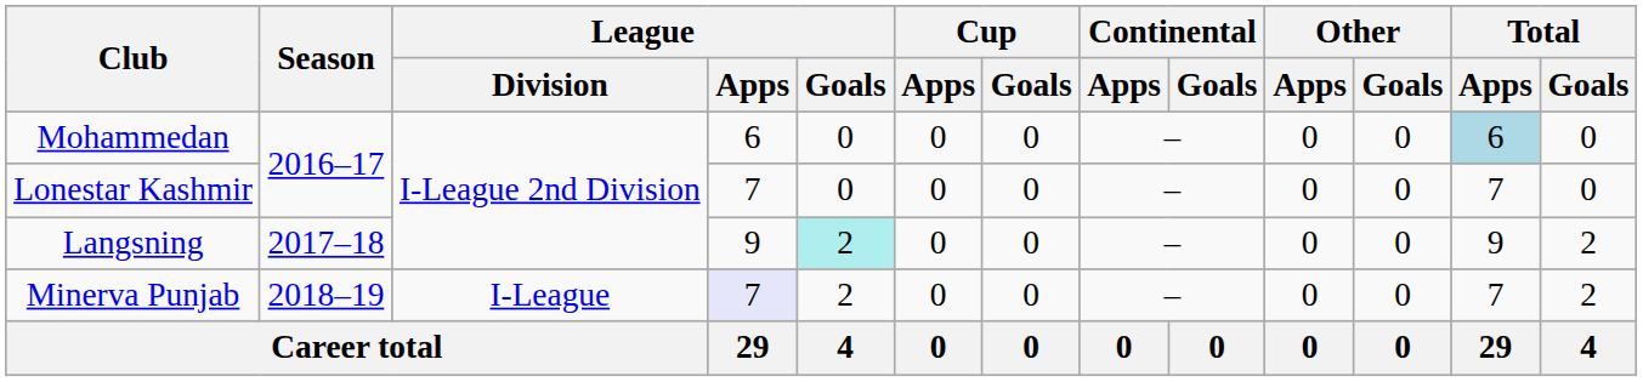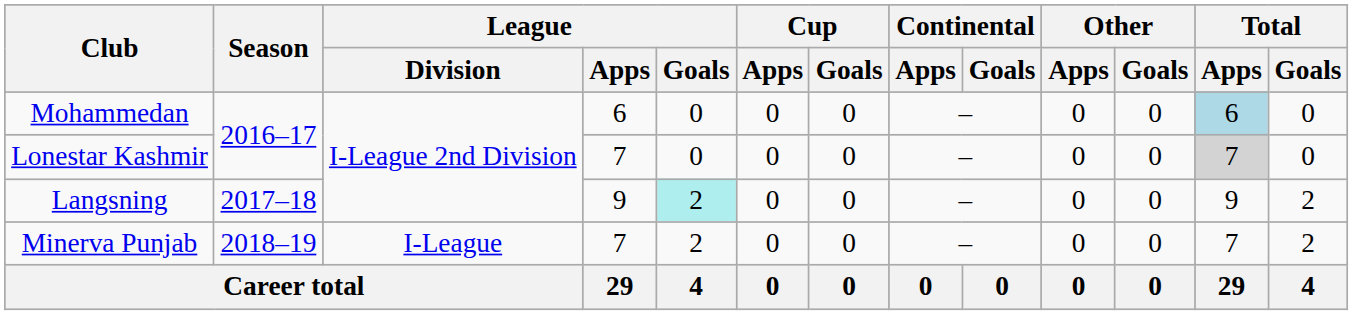Lonestar Kashmir | Total / Apps: no background -> lightgrey background
Minerva Punjab | League / Apps: lavender background -> no background
